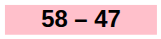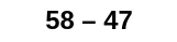row 1 | column 1: pink background -> no background
